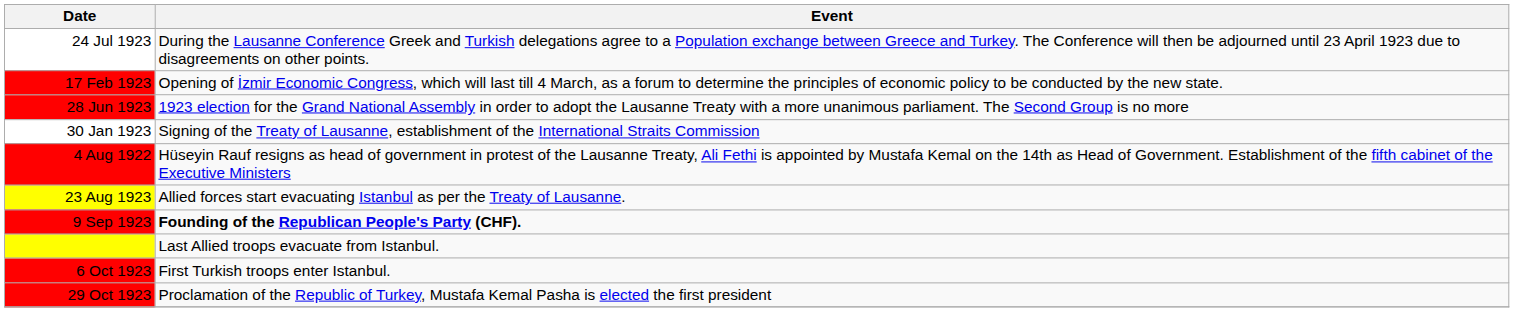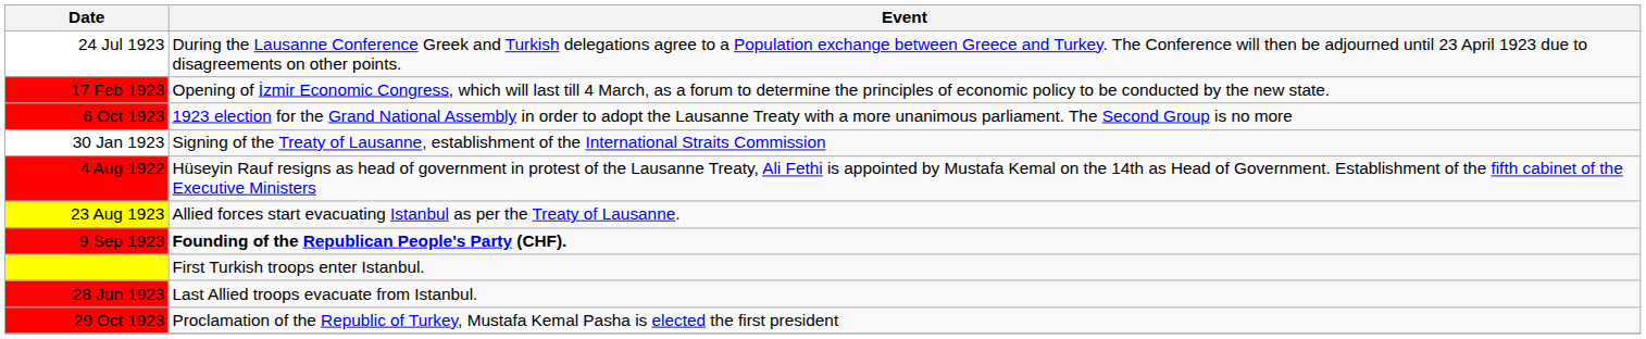row 4 | Date: 28 Jun 1923 -> 6 Oct 1923
row 9 | Event: Last Allied troops evacuate from Istanbul. -> First Turkish troops enter Istanbul.
row 10 | Date: 6 Oct 1923 -> 28 Jun 1923
row 10 | Event: First Turkish troops enter Istanbul. -> Last Allied troops evacuate from Istanbul.
